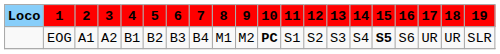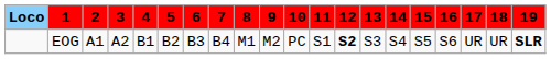EOG | 10: bold -> normal
EOG | 12: normal -> bold
EOG | 15: bold -> normal
EOG | 19: normal -> bold
